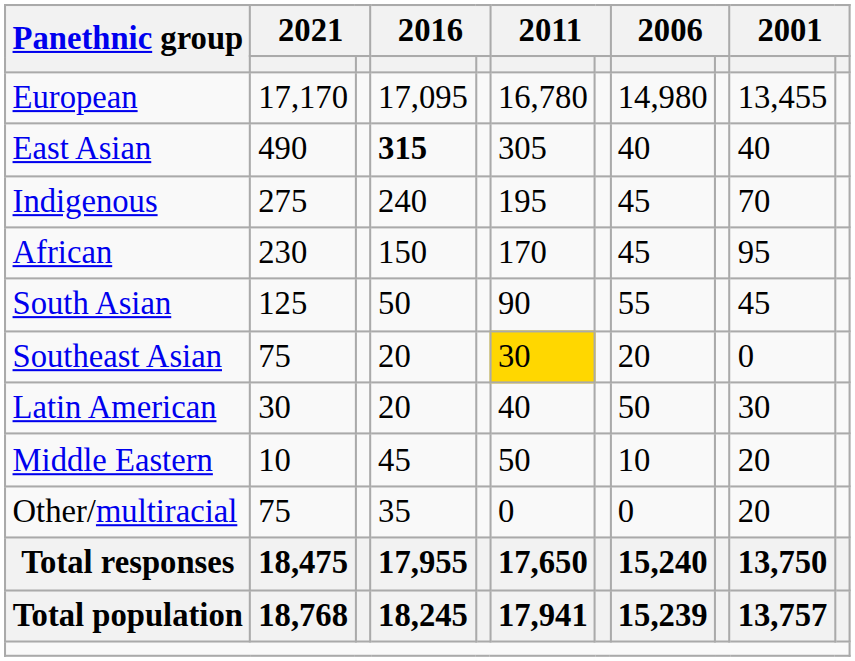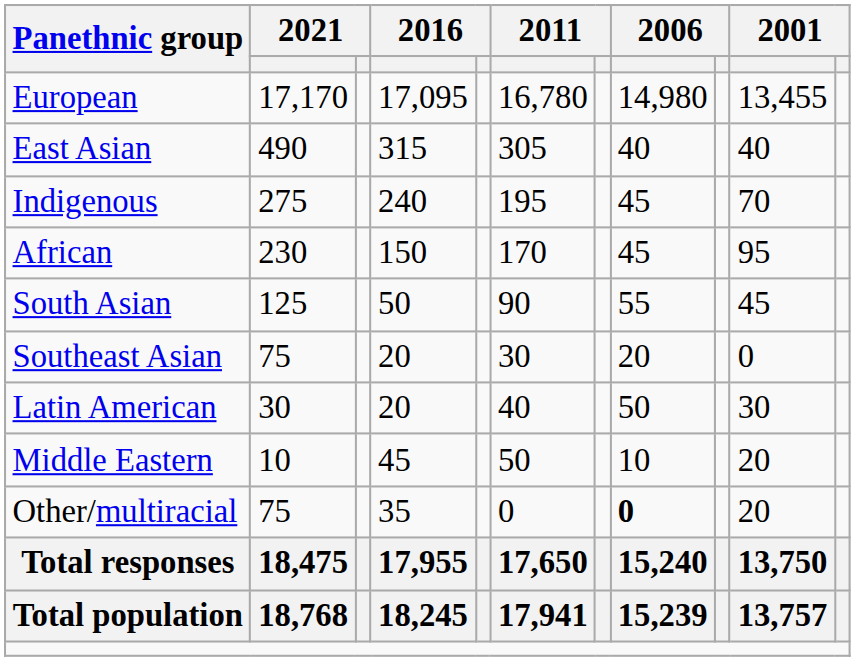East Asian | column 4: bold -> normal
Southeast Asian | column 6: gold background -> no background
Other/multiracial | column 8: normal -> bold
